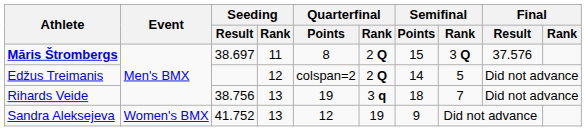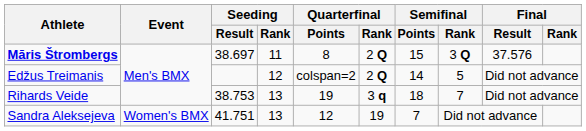Rihards Veide | Seeding / Result: 38.756 -> 38.753
Sandra Aleksejeva | Seeding / Result: 41.752 -> 41.751
Sandra Aleksejeva | Semifinal / Points: 9 -> 7
